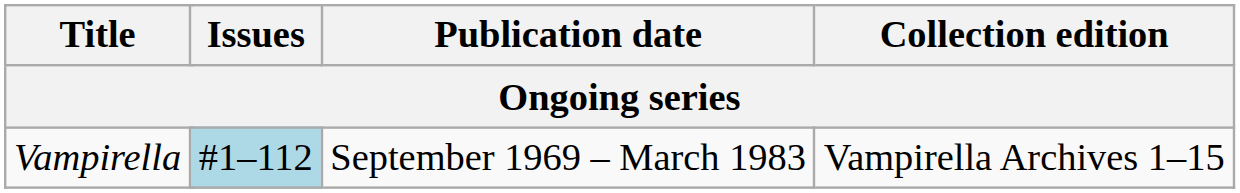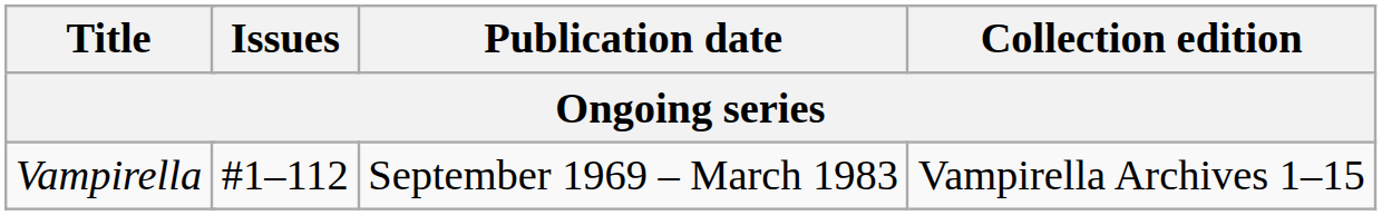Vampirella | Issues: lightblue background -> no background
